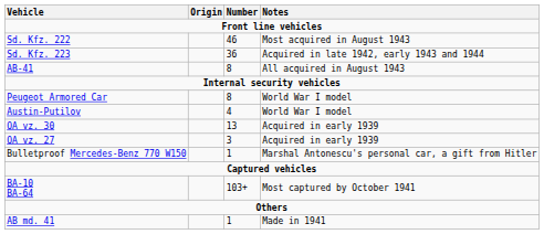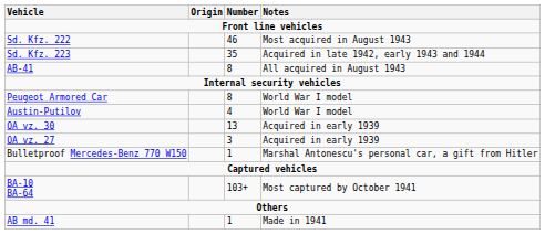Sd. Kfz. 223 | Number: 36 -> 35
